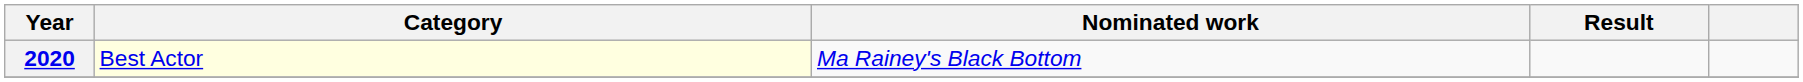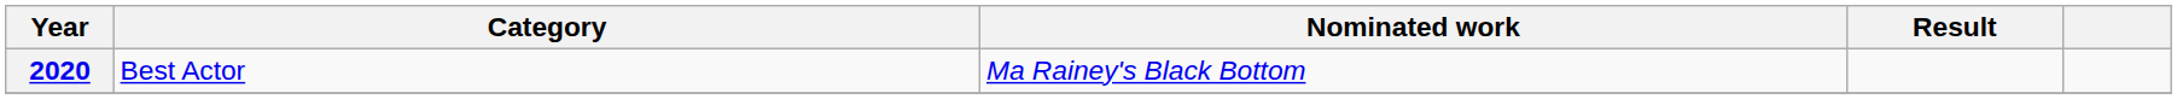2020 | Category: lightyellow background -> no background
